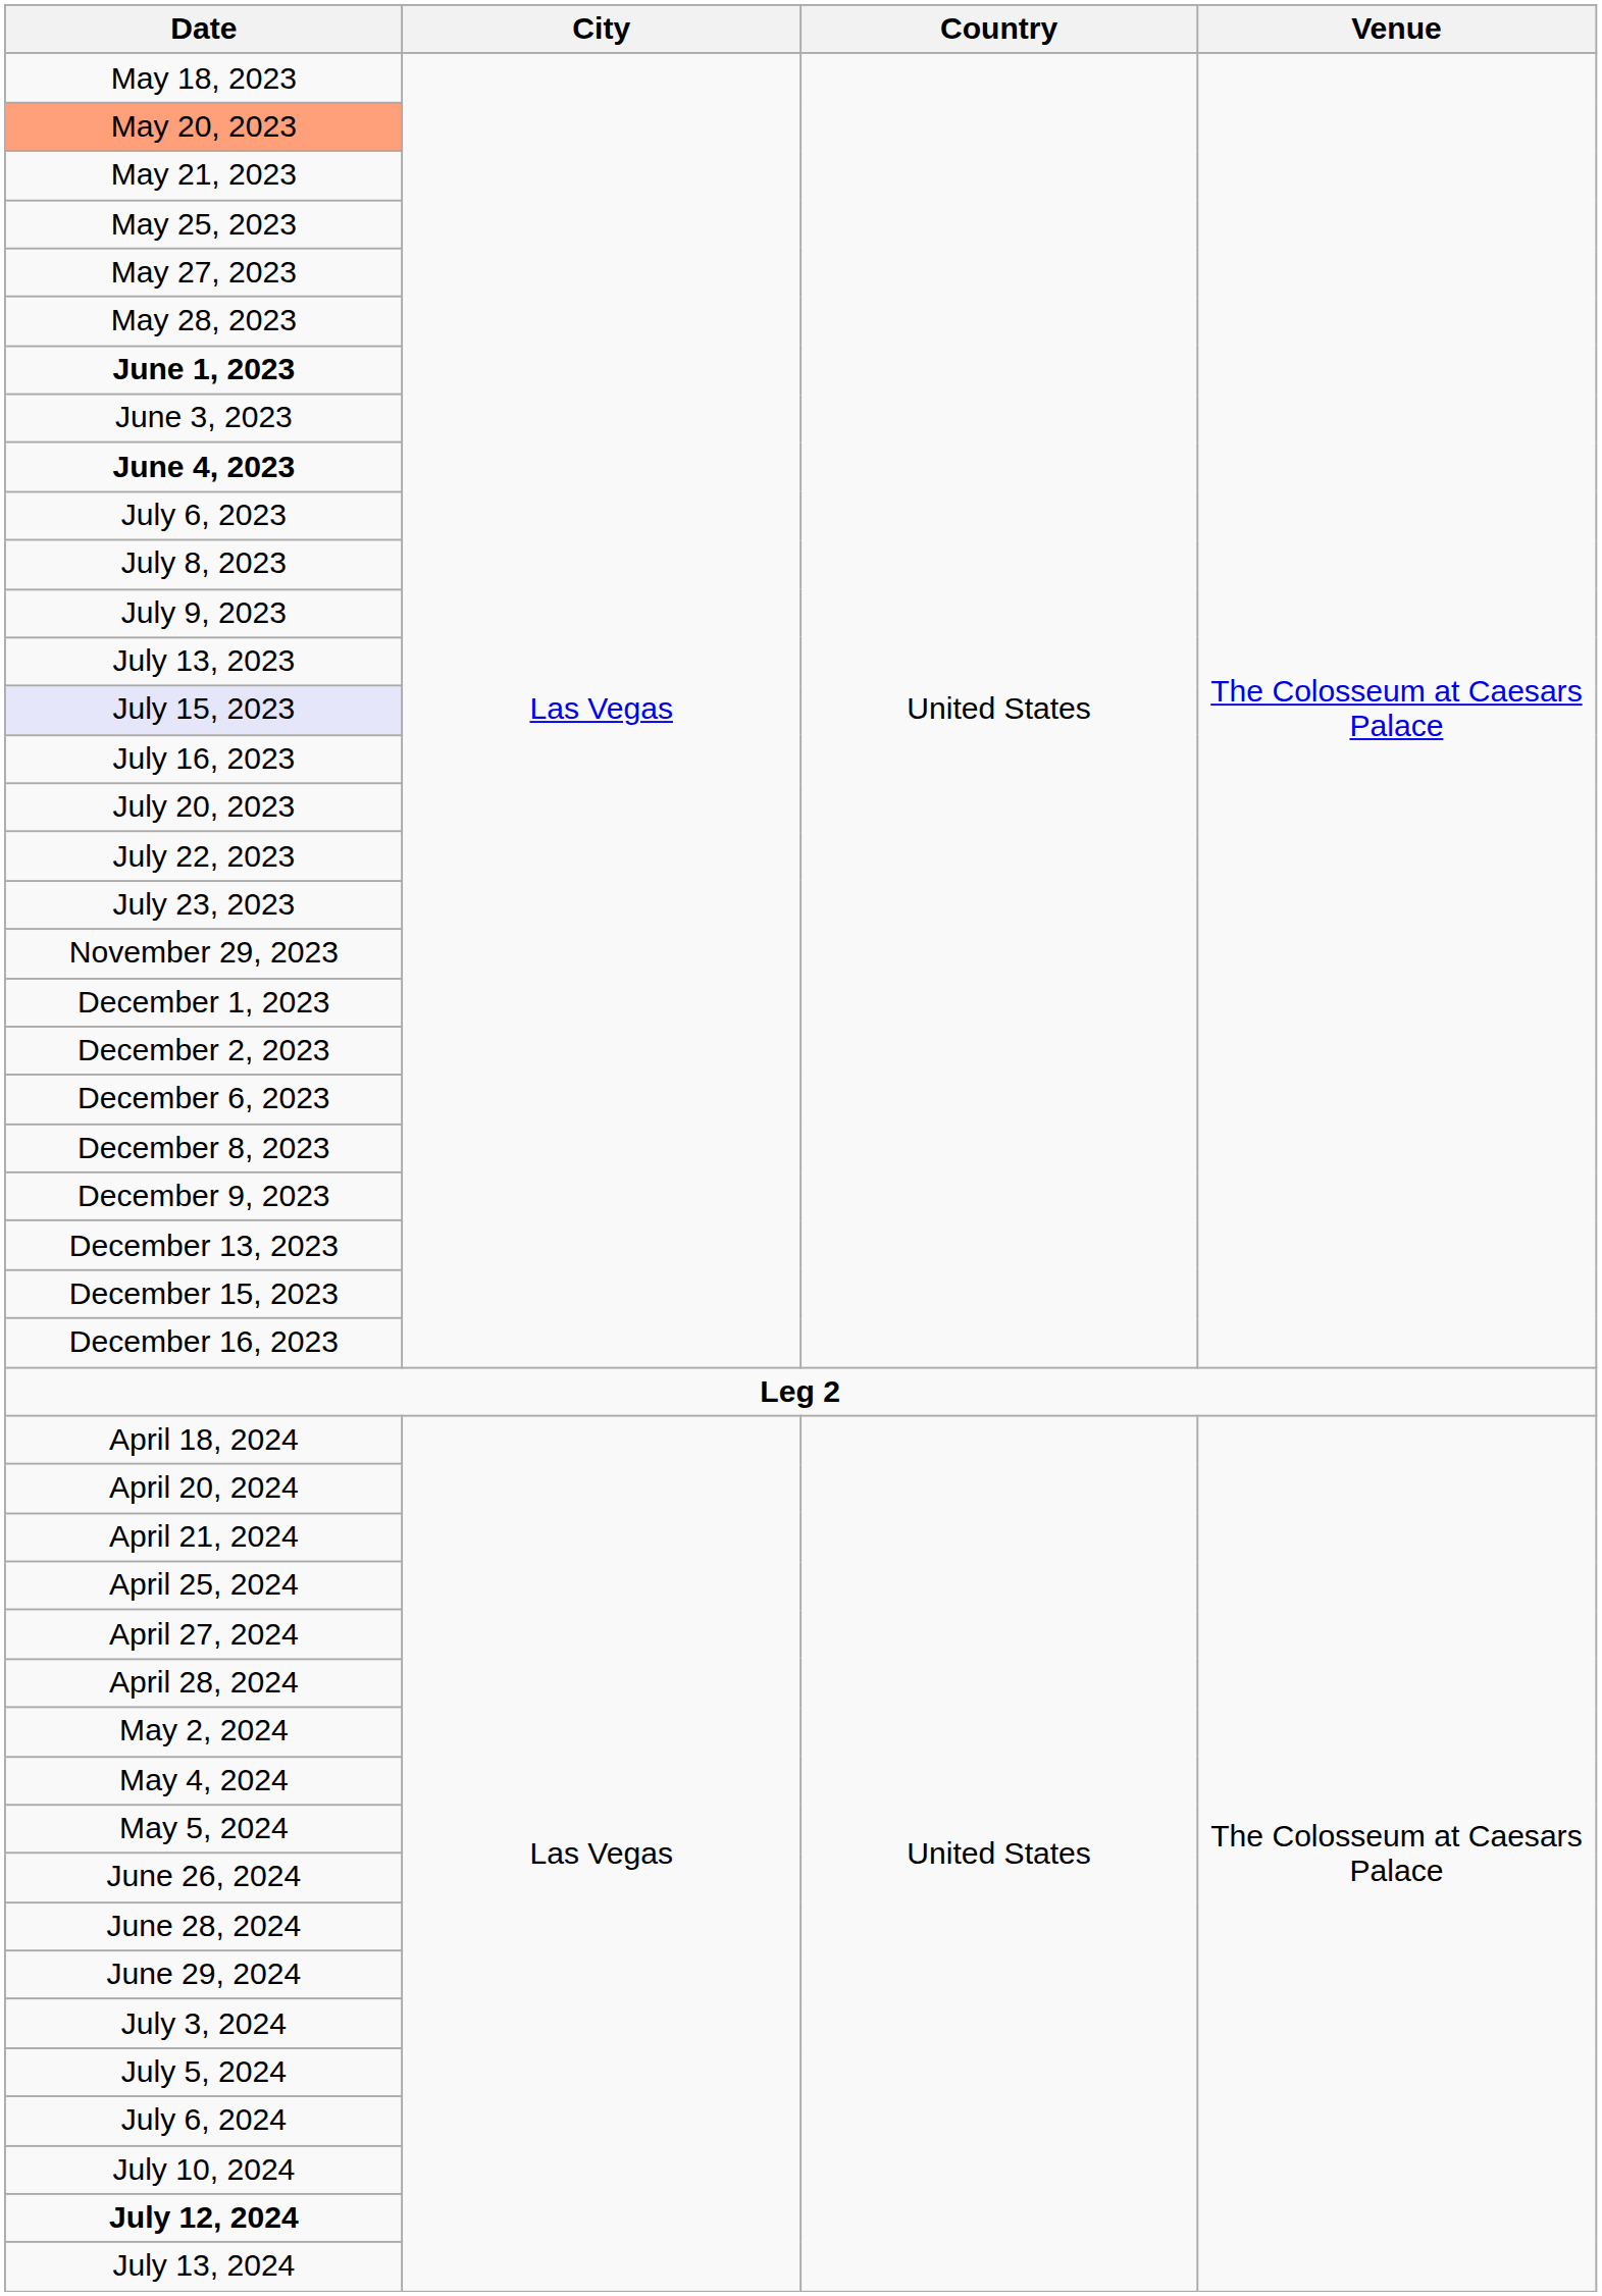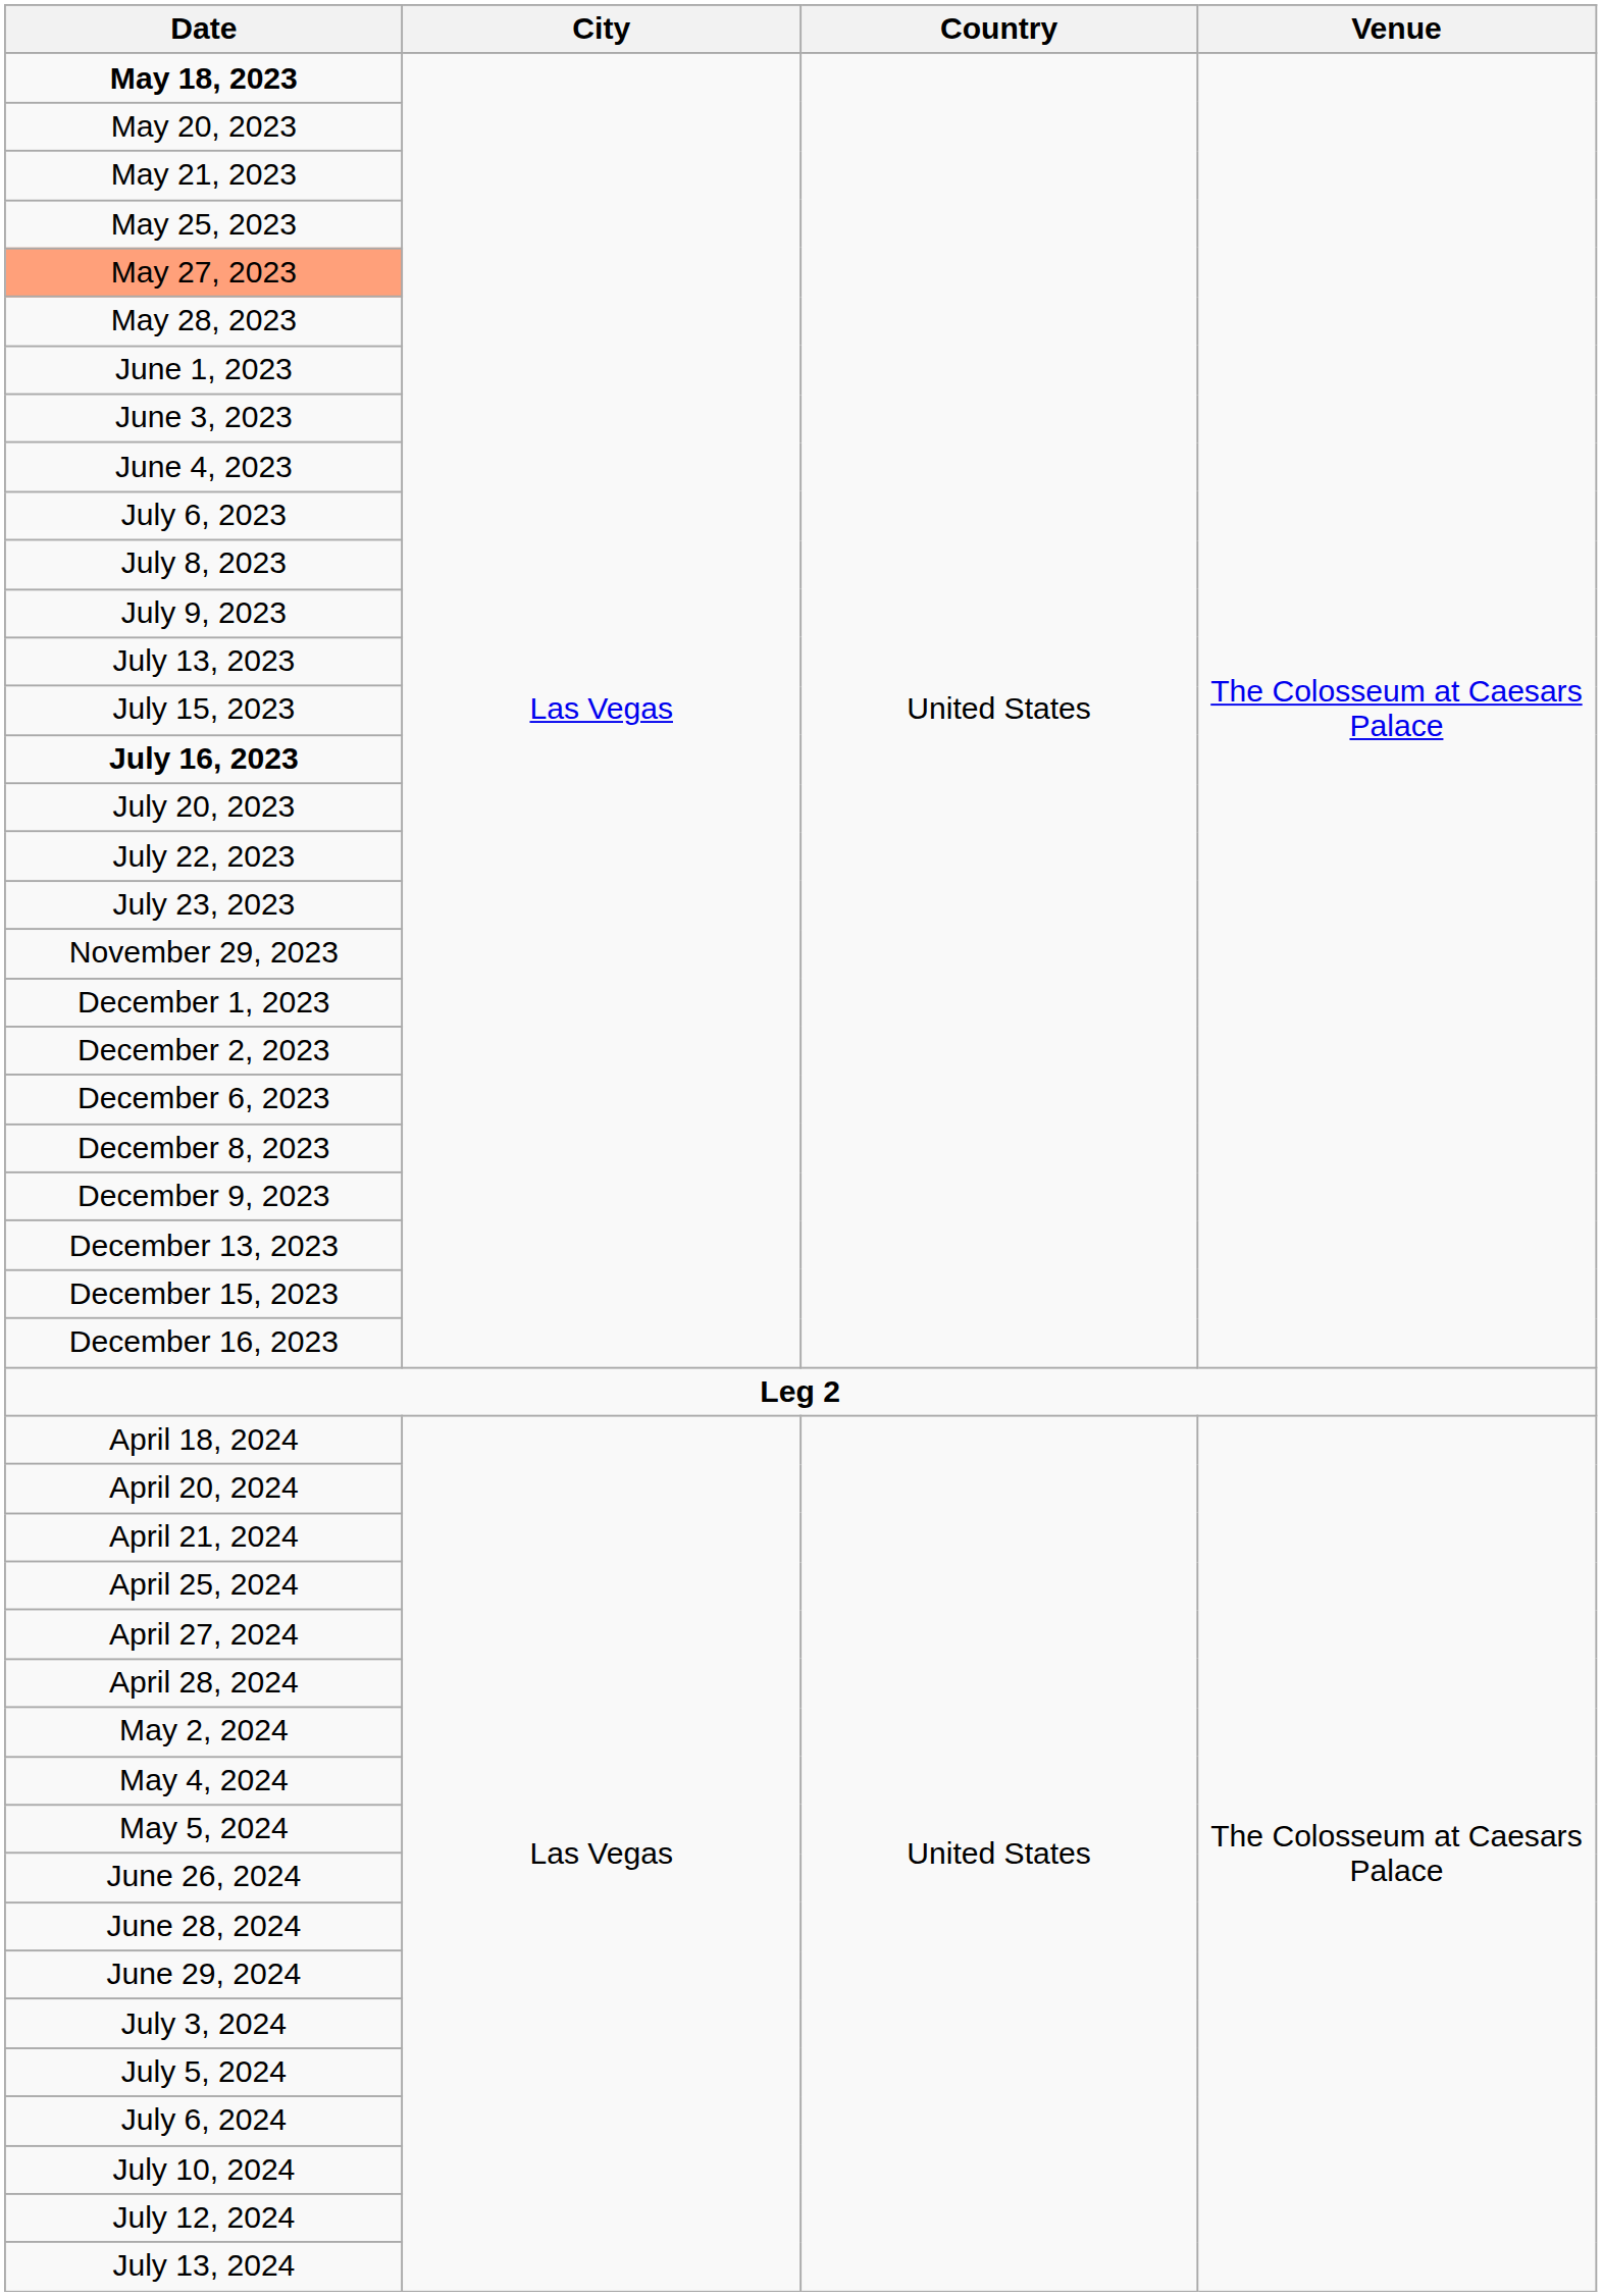May 18, 2023 | Date: normal -> bold
May 20, 2023 | Date: lightsalmon background -> no background
May 27, 2023 | Date: no background -> lightsalmon background
June 1, 2023 | Date: bold -> normal
June 4, 2023 | Date: bold -> normal
July 15, 2023 | Date: lavender background -> no background
July 16, 2023 | Date: normal -> bold
July 12, 2024 | Date: bold -> normal
